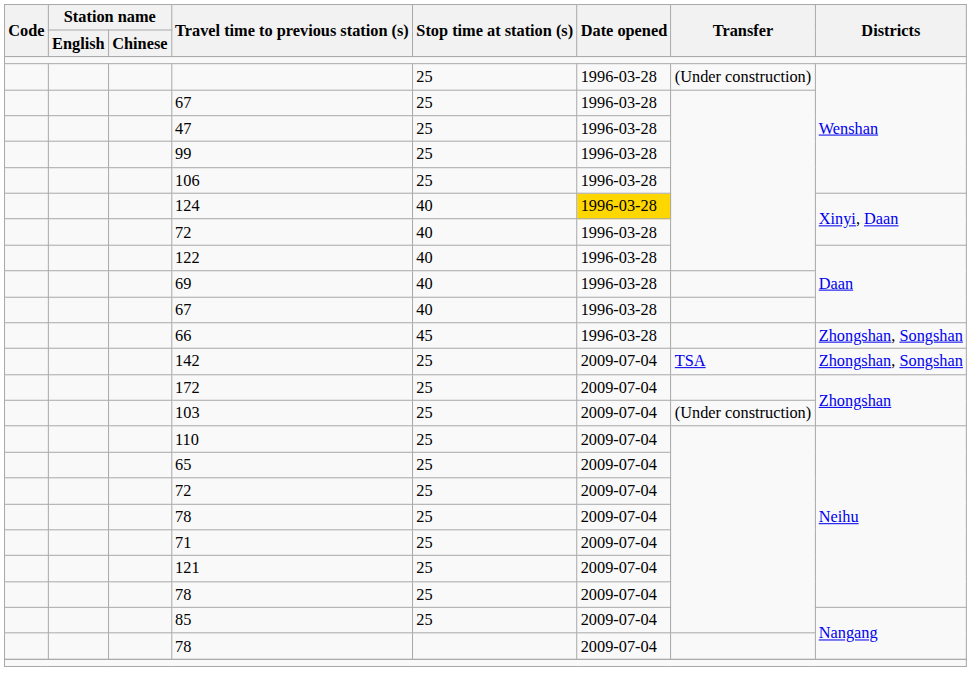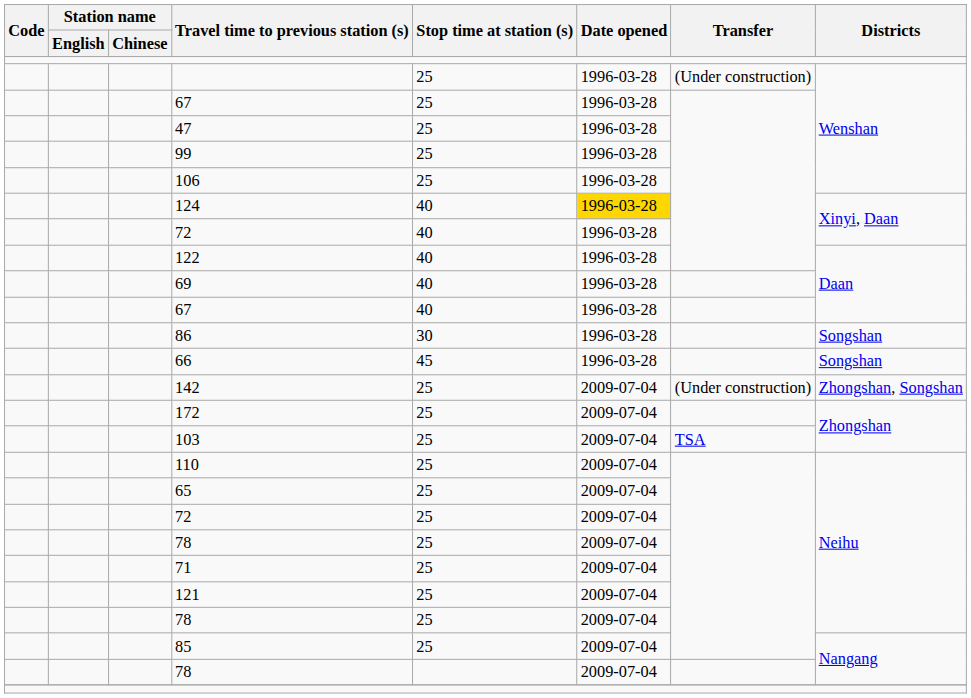+ row: 86 | 30 | 1996-03-28 | Songshan
66 | Districts: Zhongshan, Songshan -> Songshan
142 | Transfer: TSA -> (Under construction)
103 | Transfer: (Under construction) -> TSA
